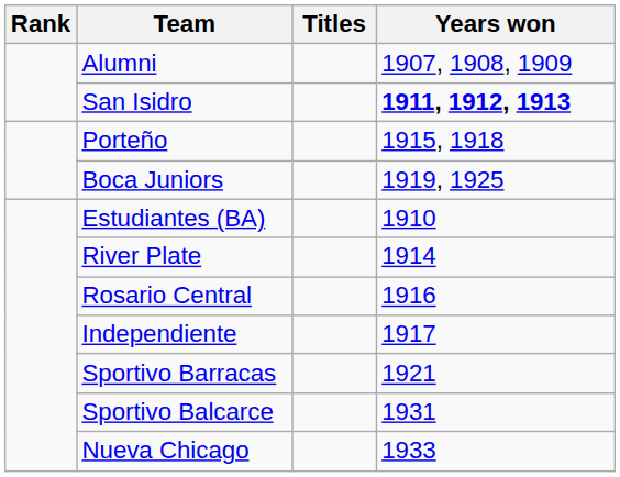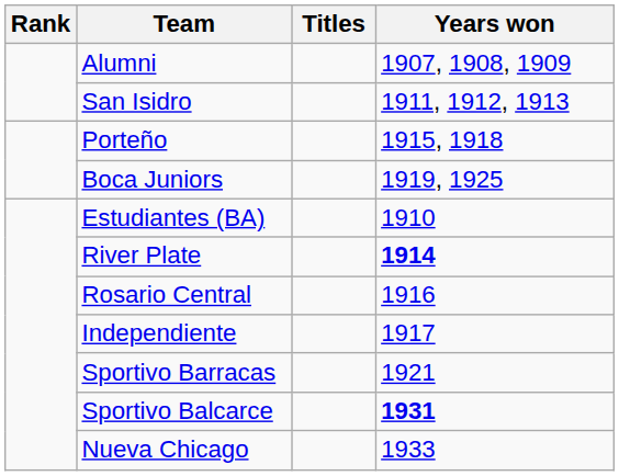San Isidro | Years won: bold -> normal
River Plate | Years won: normal -> bold
Sportivo Balcarce | Years won: normal -> bold
